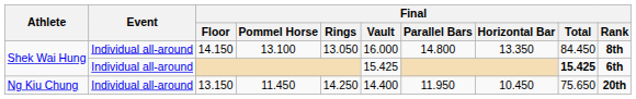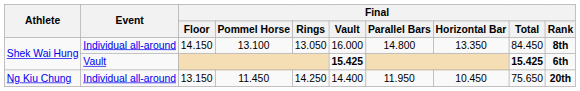row 4 | Event: Individual all-around -> Vault
row 4 | Final / Vault: normal -> bold
